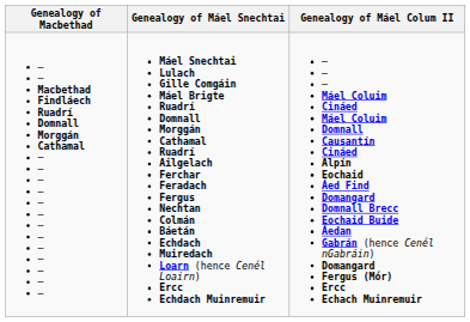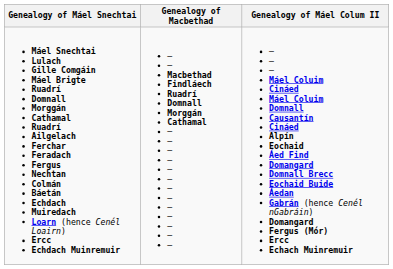columns swapped: Genealogy of Máel Snechtai <-> Genealogy of Macbethad
